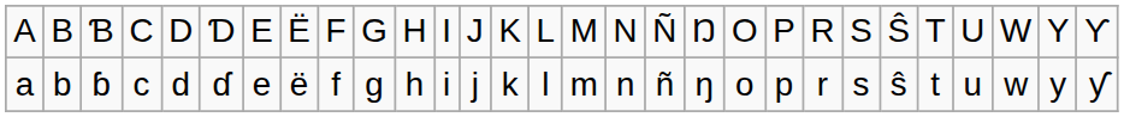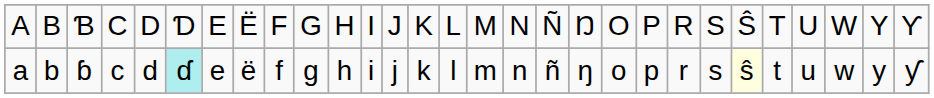a | column 6: no background -> paleturquoise background
a | column 24: no background -> lightyellow background
